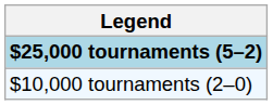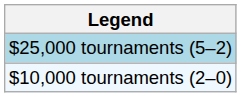row 2 | column 1: bold -> normal
